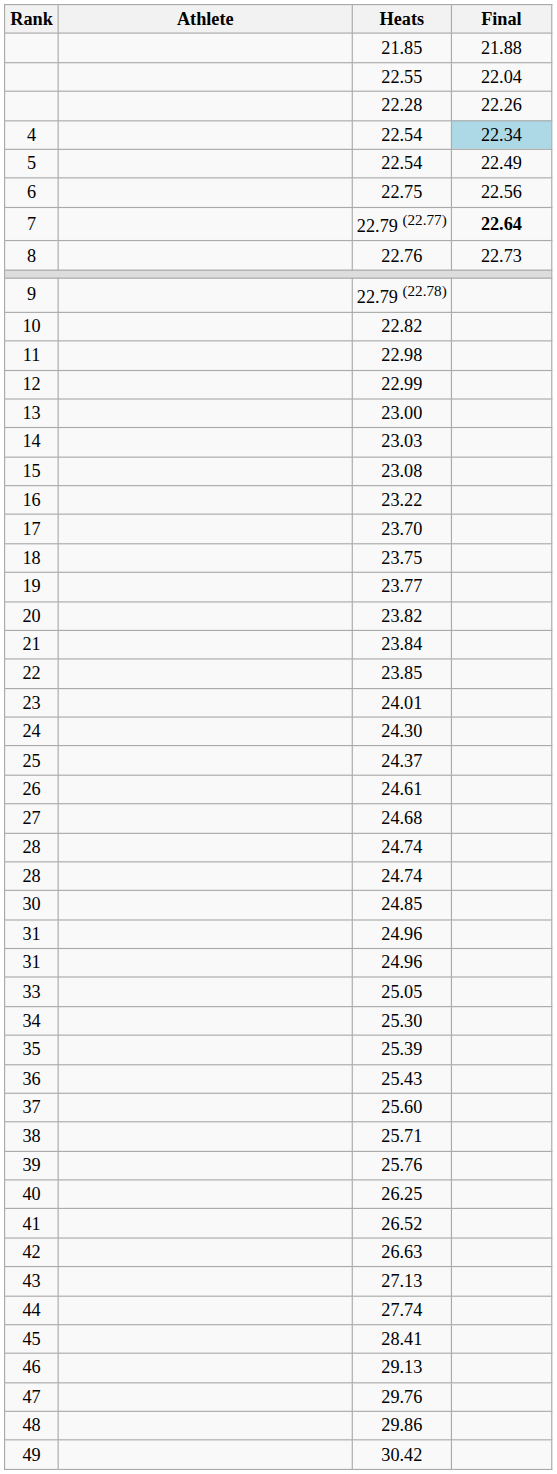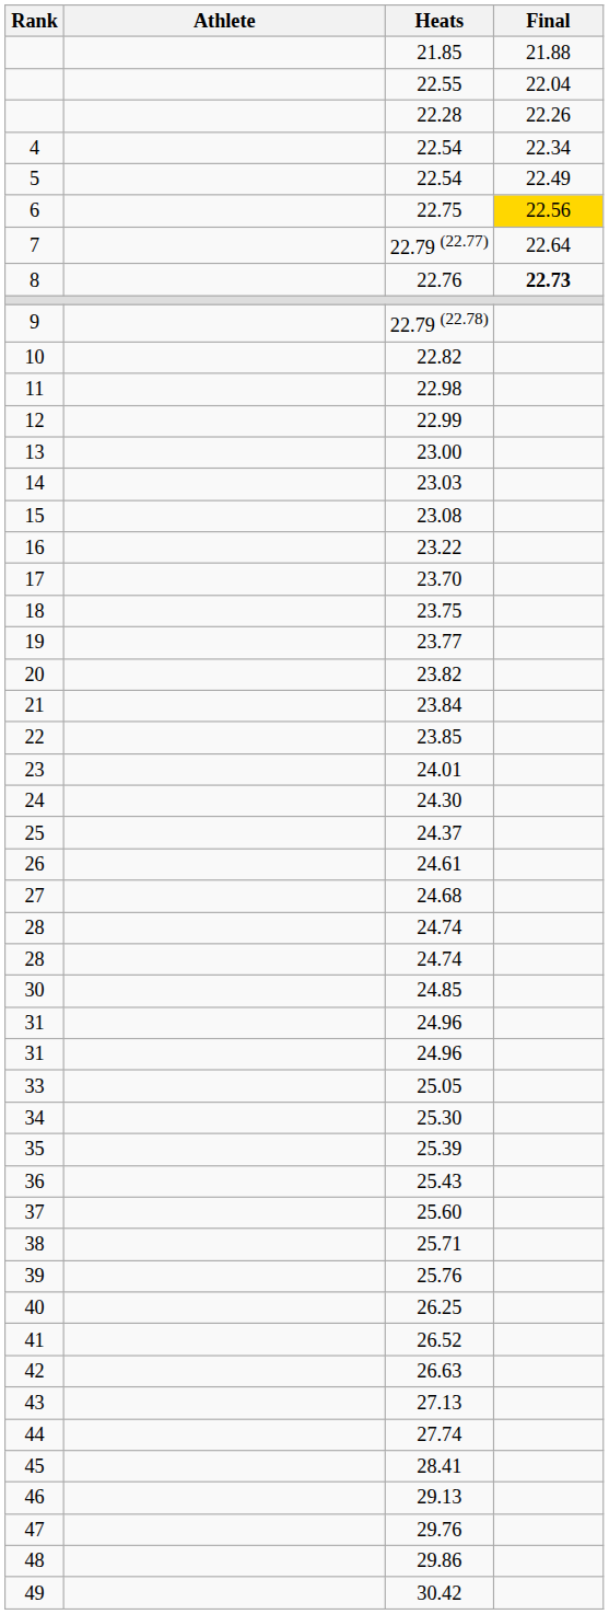4 / 22.54 | Final: lightblue background -> no background
22.75 | Final: no background -> gold background
22.79 (22.77) | Final: bold -> normal
22.76 | Final: normal -> bold
